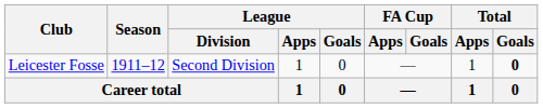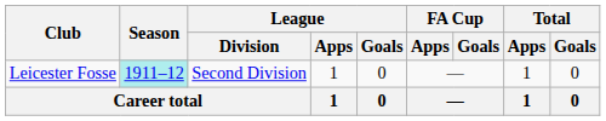Leicester Fosse | Season: no background -> paleturquoise background
Leicester Fosse | Total / Goals: bold -> normal
